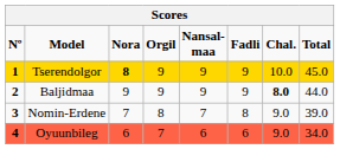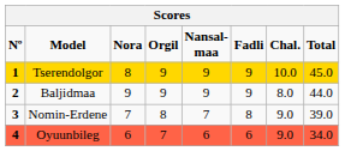Tserendolgor | Nora: bold -> normal
Baljidmaa | Chal.: bold -> normal
